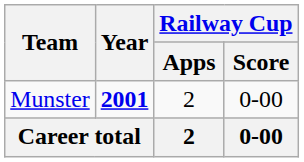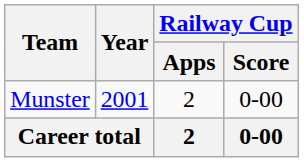Munster | Year: bold -> normal
